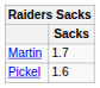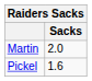Martin | Sacks: 1.7 -> 2.0
